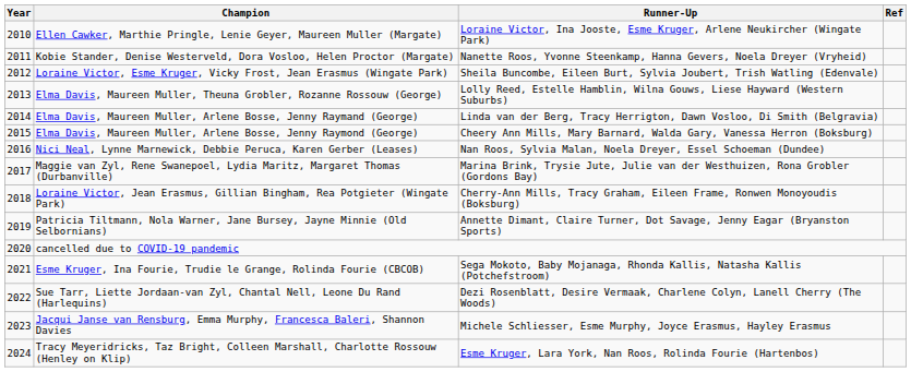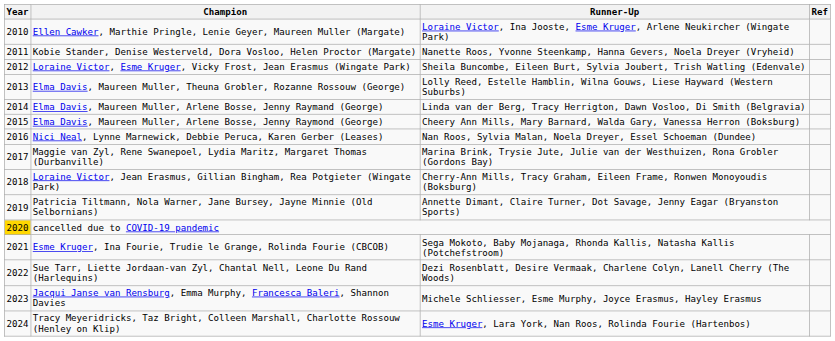cancelled due to COVID-19 pandemic | Year: no background -> gold background
